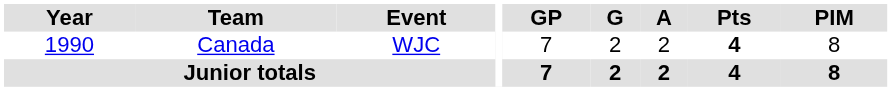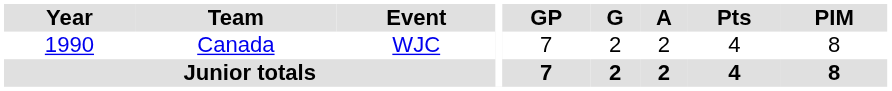Canada | Pts: bold -> normal
